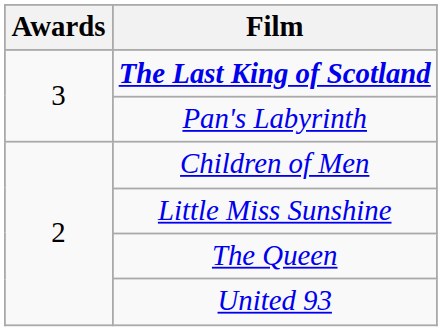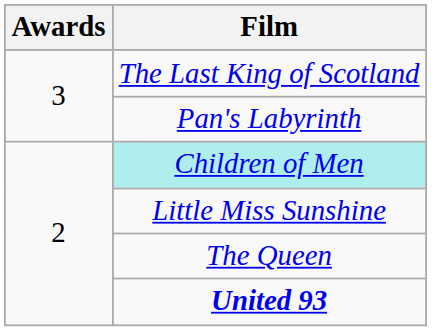The Last King of Scotland | Film: bold -> normal
Children of Men | Film: no background -> paleturquoise background
United 93 | Film: normal -> bold
